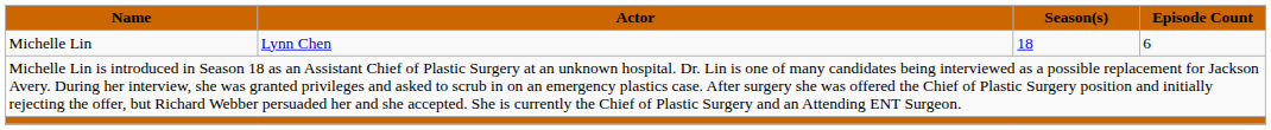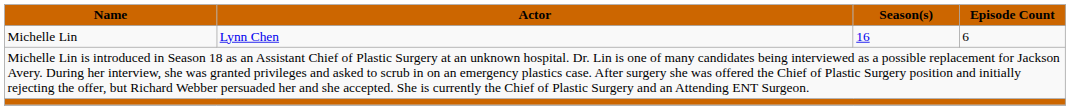Michelle Lin | Season(s): 18 -> 16
